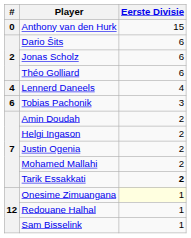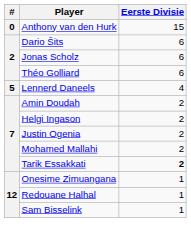Lennerd Daneels | #: 4 -> 5
- row: 6 | Tobias Pachonik | 3
Onesime Zimuangana | Eerste Divisie: lightyellow background -> no background
